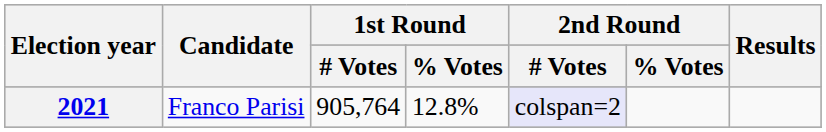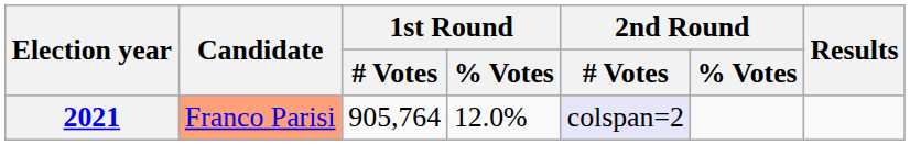2021 | Candidate: no background -> lightsalmon background
2021 | 1st Round / % Votes: 12.8% -> 12.0%
